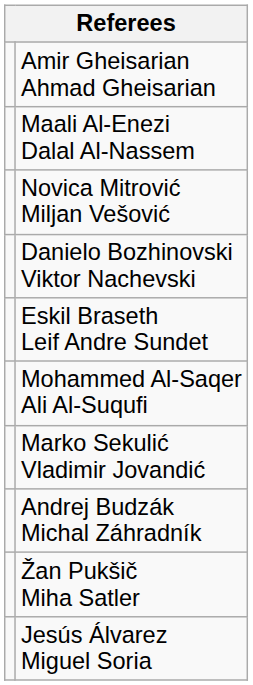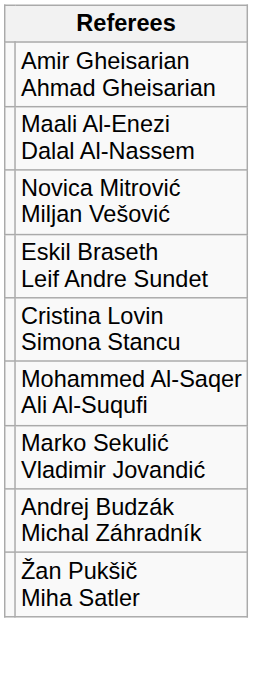- row: Danielo Bozhinovski Viktor Nachevski
+ row: Cristina Lovin Simona Stancu
- row: Jesús Álvarez Miguel Soria
